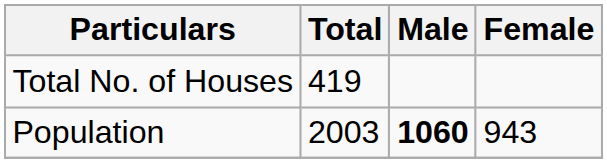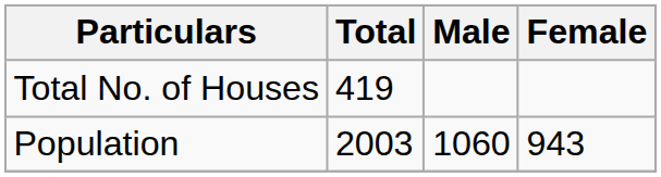Population | Male: bold -> normal
